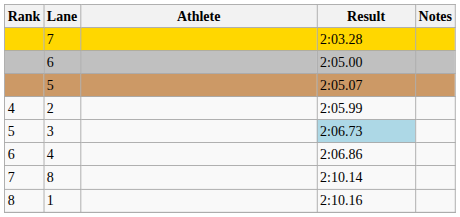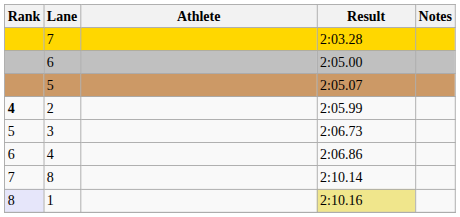2 | Rank: normal -> bold
3 | Result: lightblue background -> no background
1 | Rank: no background -> lavender background
1 | Result: no background -> khaki background
